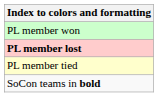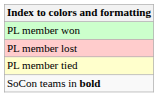row 3 | column 1: bold -> normal
